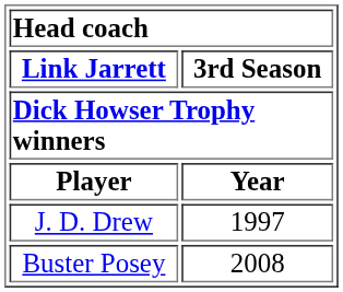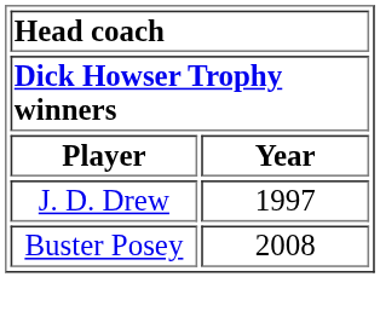- row: Link Jarrett | 3rd Season
